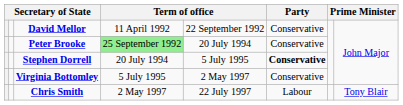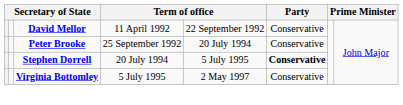Peter Brooke | column 4: lightgreen background -> no background
- row: Chris Smith | 2 May 1997 | 22 July 1997 | Labour | Tony Blair
